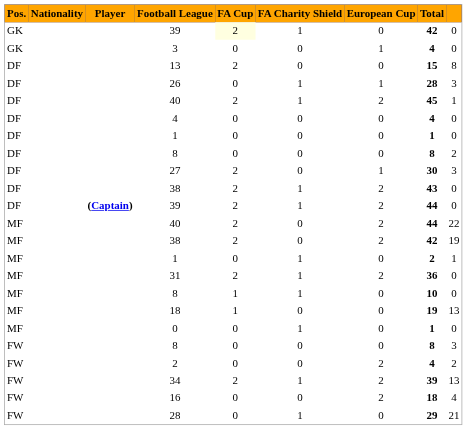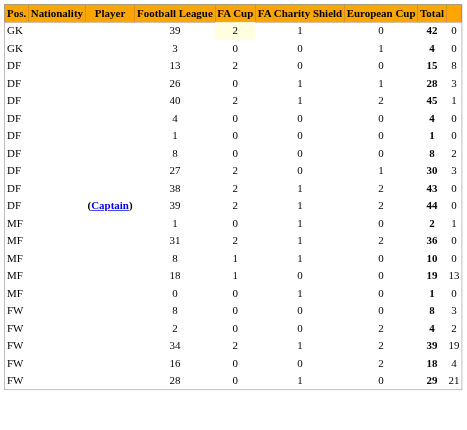- row: MF | 40 | 2 | 0 | 2 | 44 | 22
- row: MF | 38 | 2 | 0 | 2 | 42 | 19
34 | column 9: 13 -> 19
